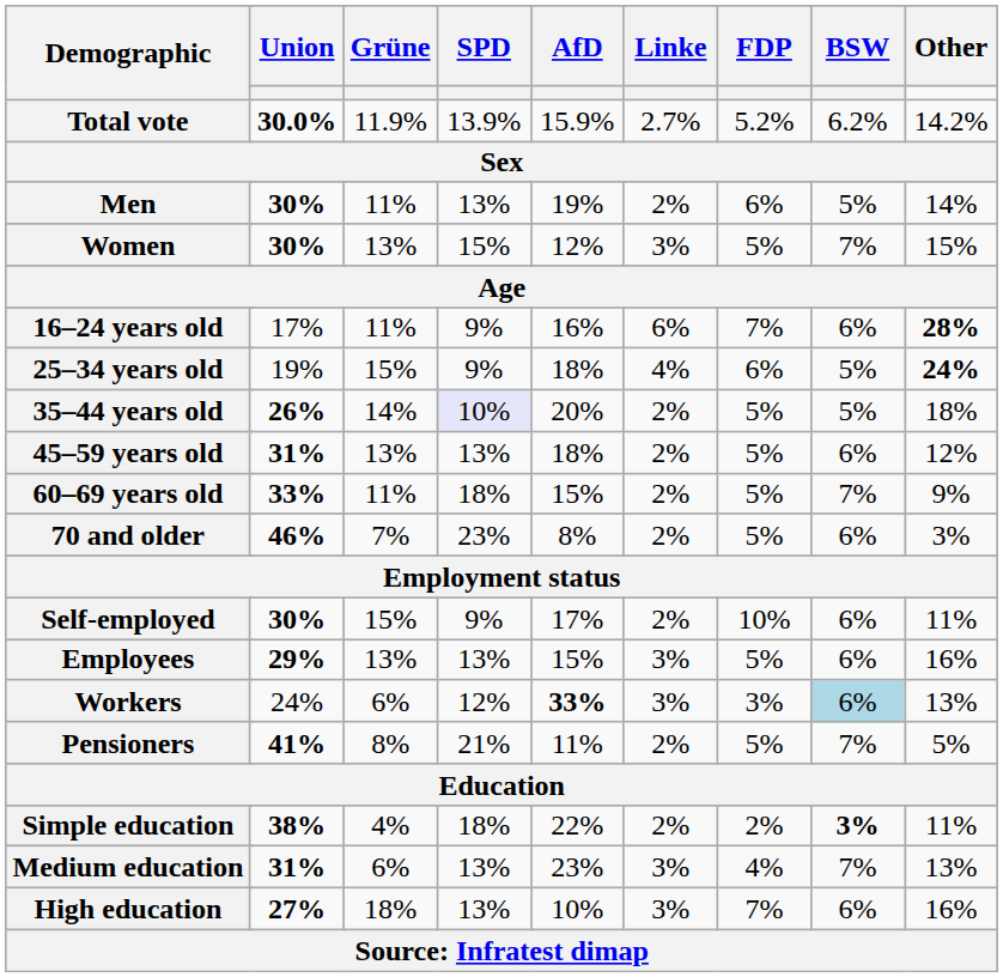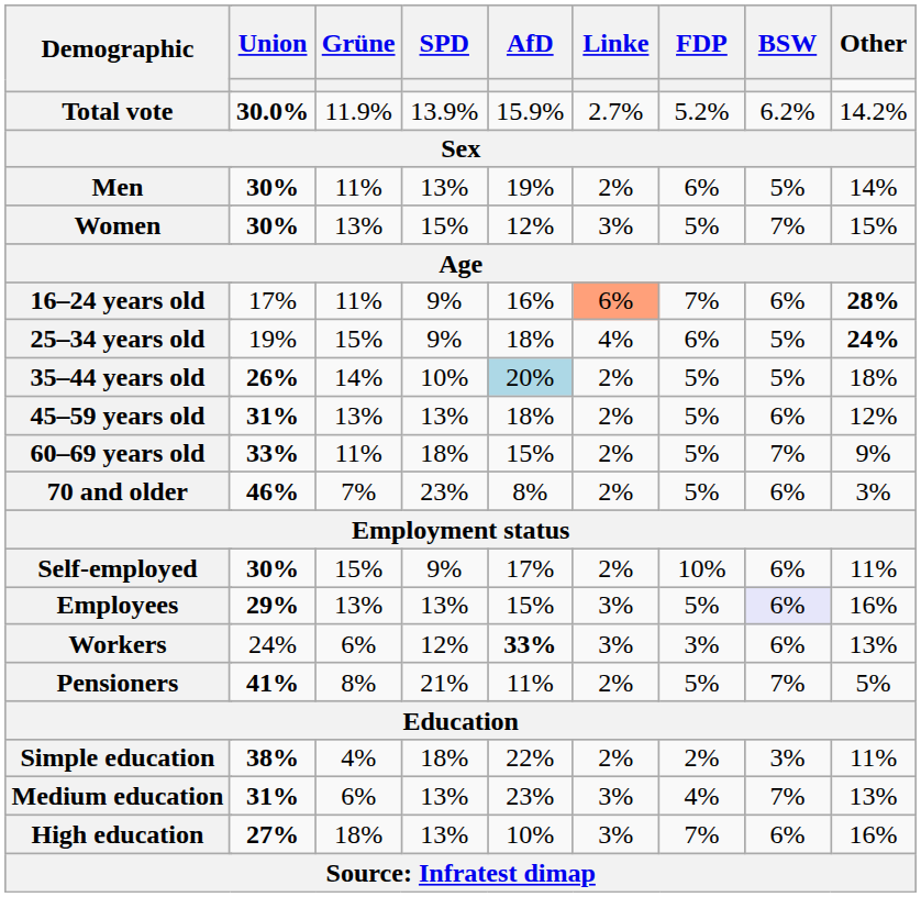16–24 years old | Linke: no background -> lightsalmon background
35–44 years old | SPD: lavender background -> no background
35–44 years old | AfD: no background -> lightblue background
Employees | BSW: no background -> lavender background
Workers | BSW: lightblue background -> no background
Simple education | BSW: bold -> normal
